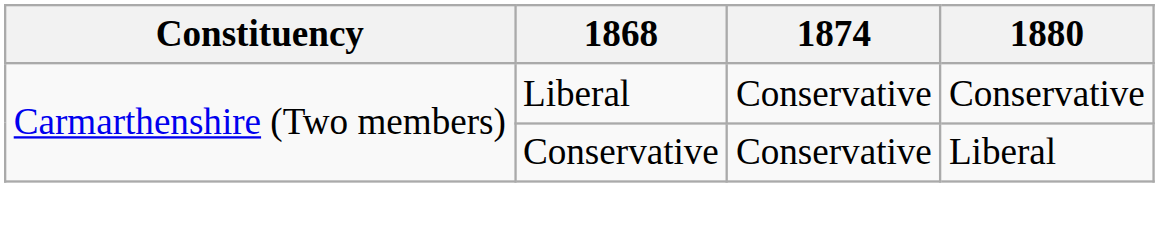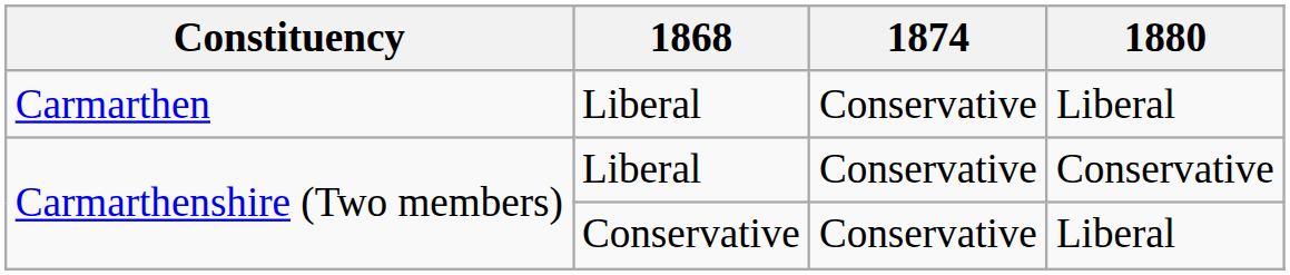+ row: Carmarthen | Liberal | Conservative | Liberal
